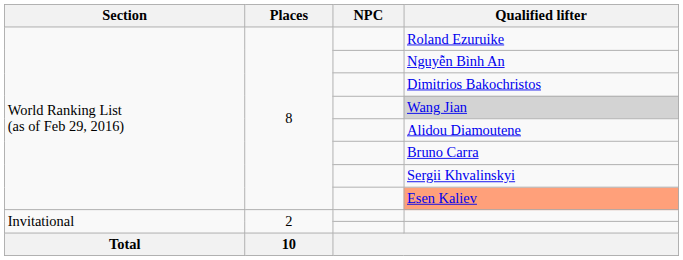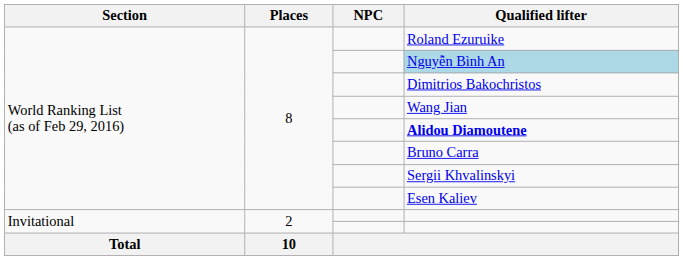Nguyễn Bình An | Qualified lifter: no background -> lightblue background
Wang Jian | Qualified lifter: lightgrey background -> no background
Alidou Diamoutene | Qualified lifter: normal -> bold
Esen Kaliev | Qualified lifter: lightsalmon background -> no background
